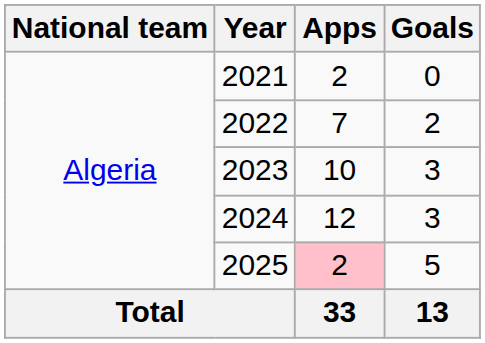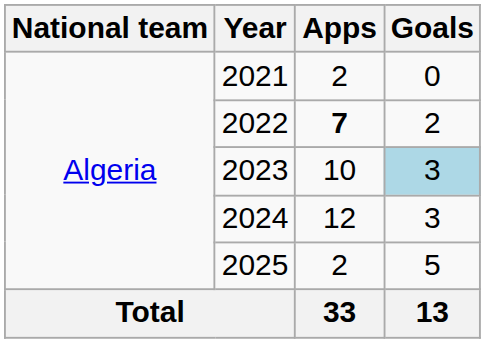2022 | Apps: normal -> bold
2023 | Goals: no background -> lightblue background
2025 | Apps: pink background -> no background
